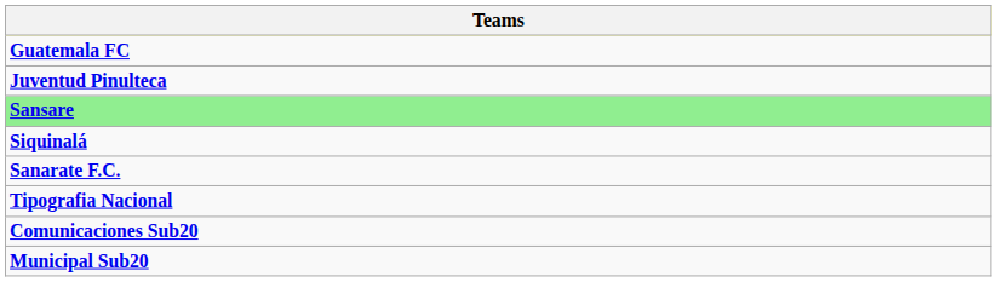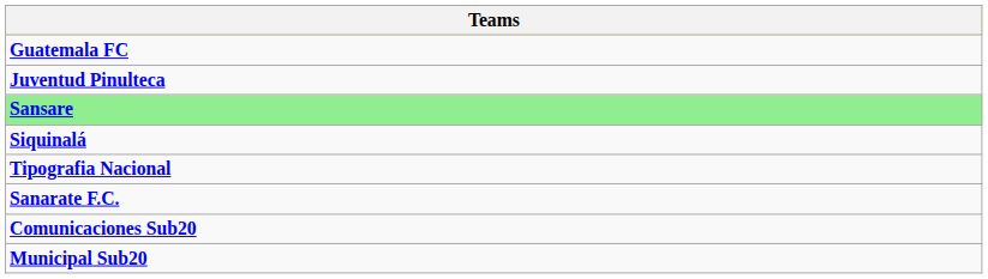row 6 | column 1: Sanarate F.C. -> Tipografia Nacional
row 7 | column 1: Tipografia Nacional -> Sanarate F.C.
